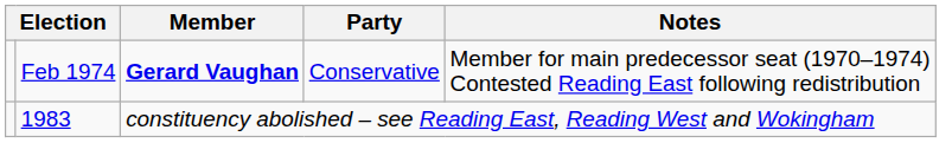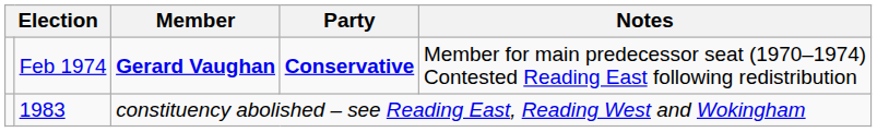Feb 1974 | Party: normal -> bold
